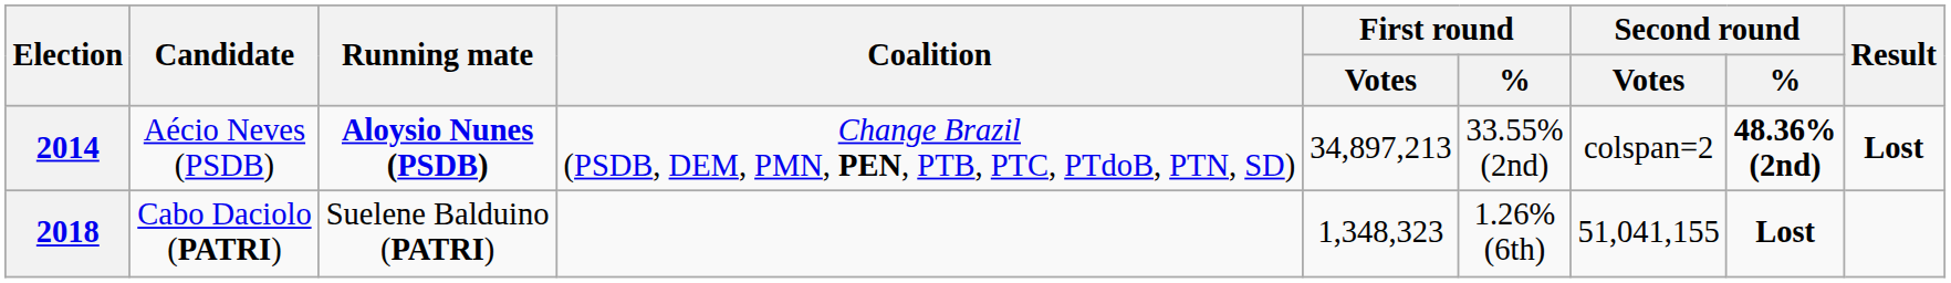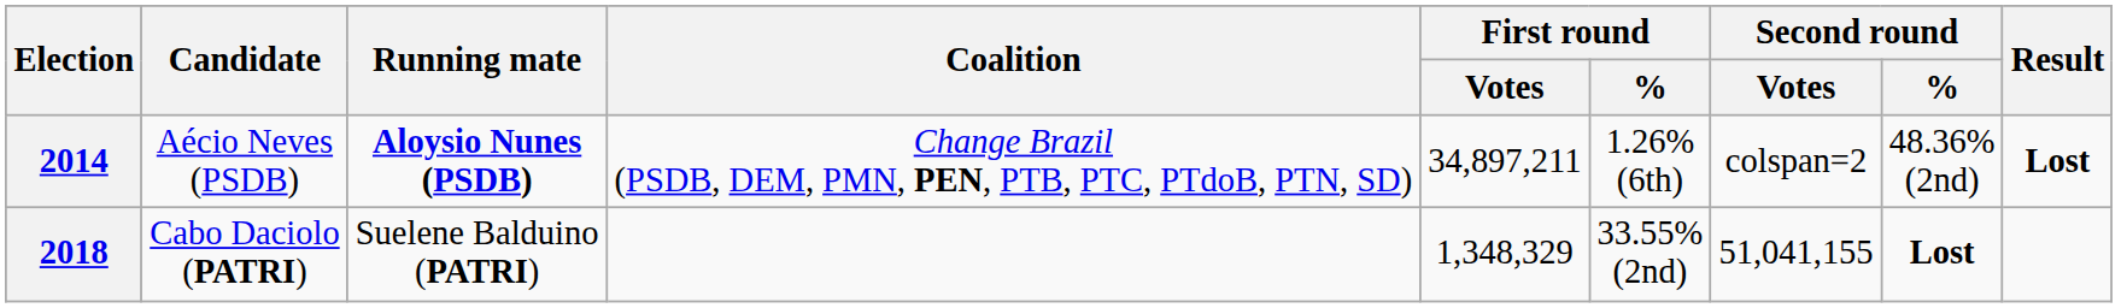2014 | First round / Votes: 34,897,213 -> 34,897,211
2014 | First round / %: 33.55% (2nd) -> 1.26% (6th)
2014 | Second round / %: bold -> normal
2018 | First round / Votes: 1,348,323 -> 1,348,329
2018 | First round / %: 1.26% (6th) -> 33.55% (2nd)
